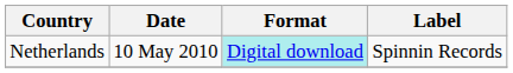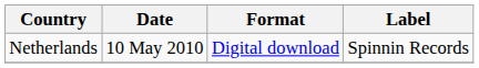Netherlands | Format: paleturquoise background -> no background
